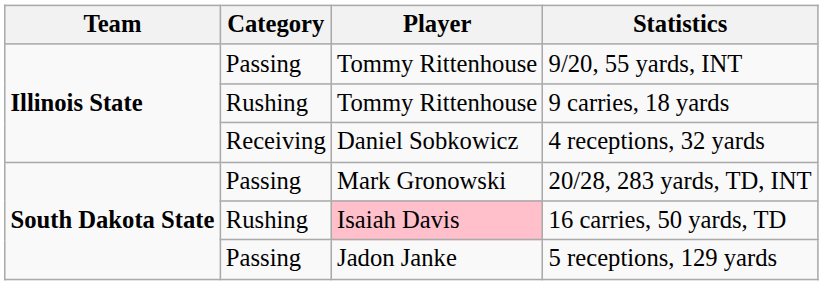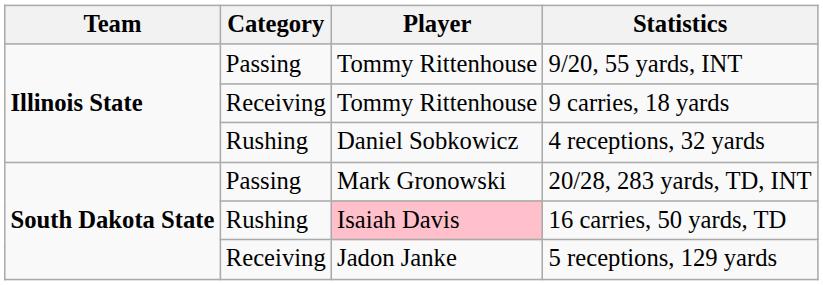9 carries, 18 yards | Category: Rushing -> Receiving
4 receptions, 32 yards | Category: Receiving -> Rushing
5 receptions, 129 yards | Category: Passing -> Receiving
